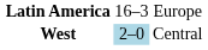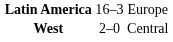West | column 2: lightblue background -> no background
